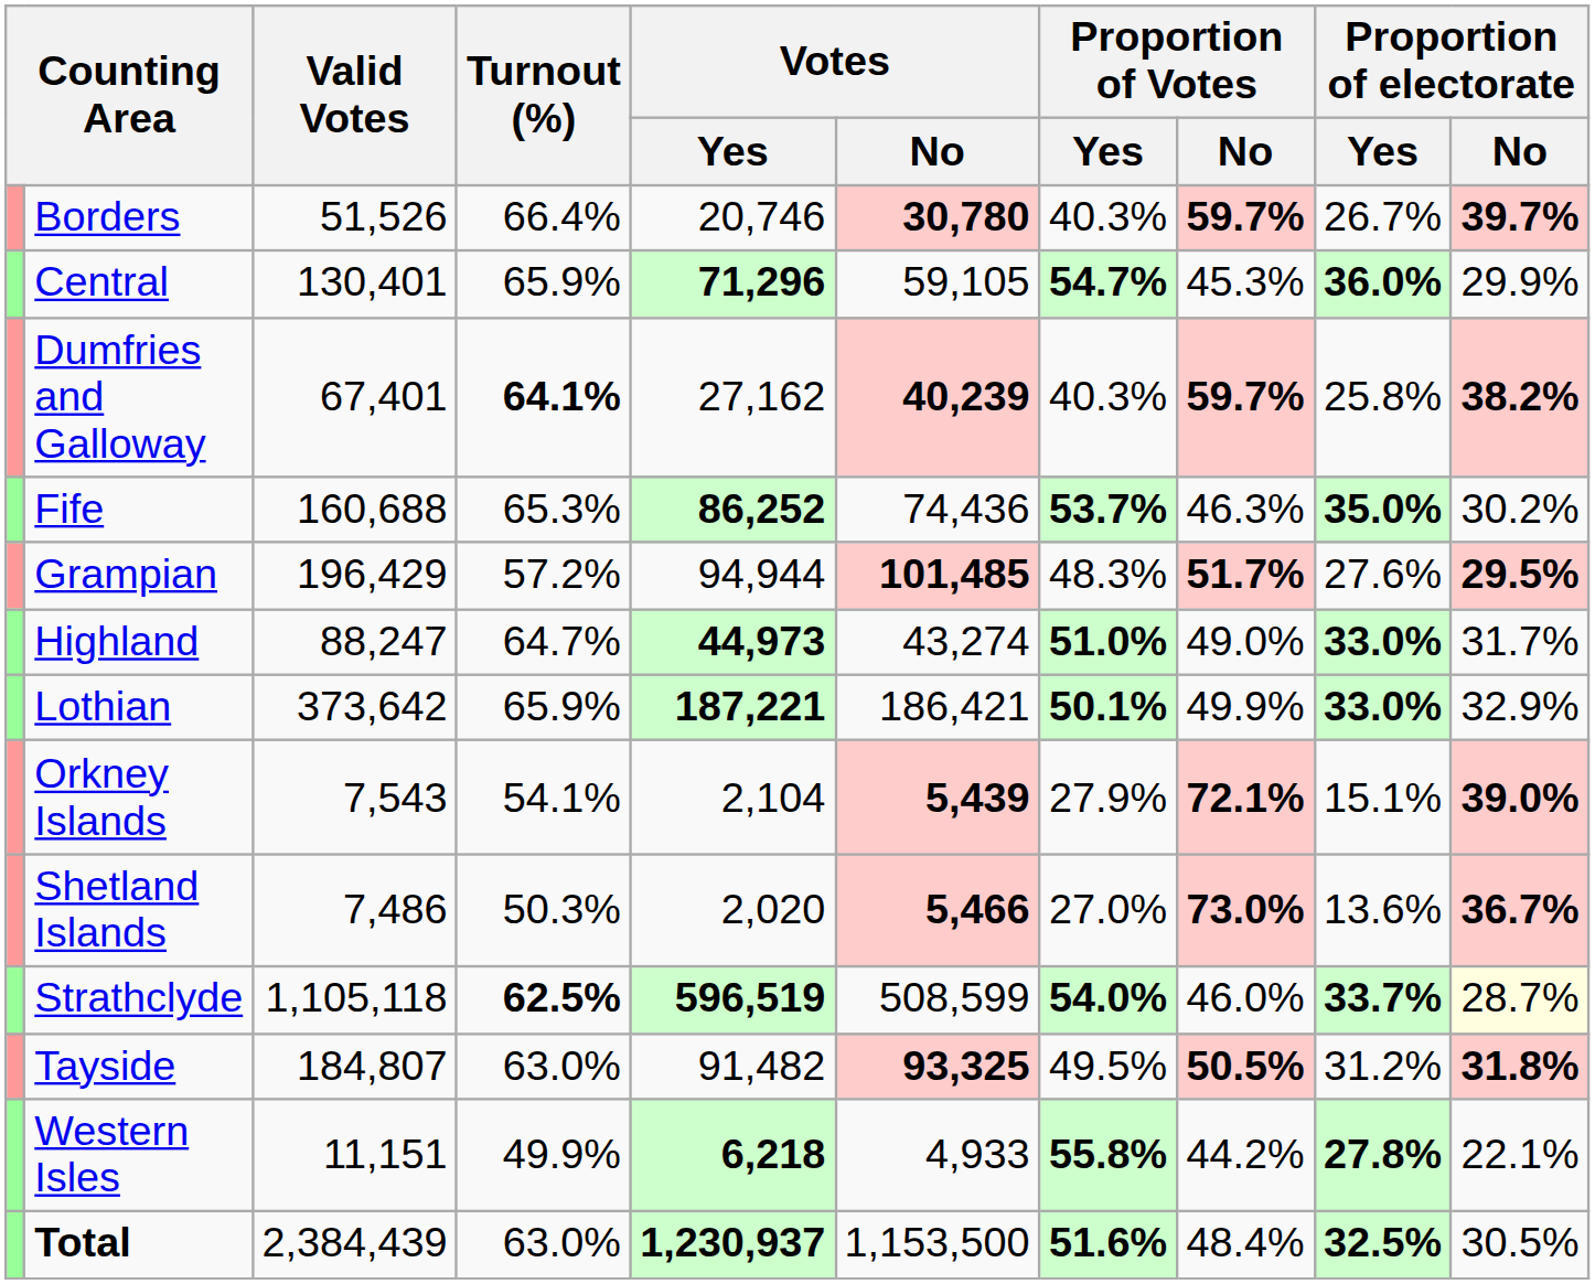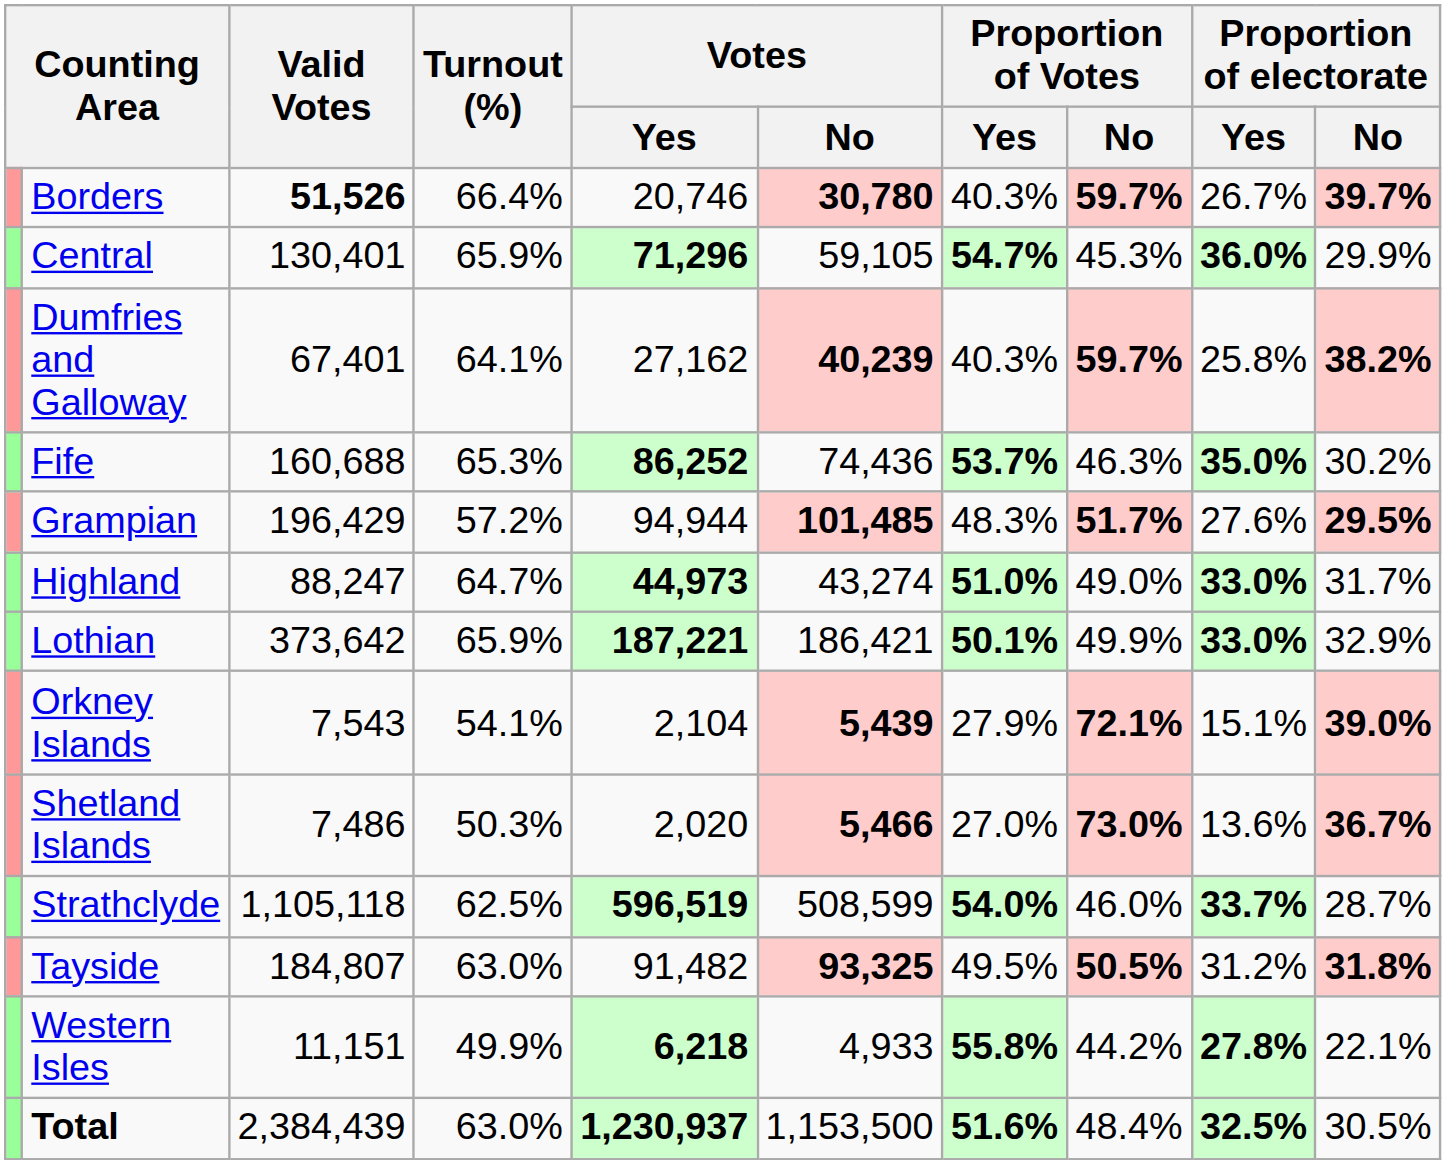Borders | Valid Votes: normal -> bold
Dumfries and Galloway | Turnout (%): bold -> normal
Strathclyde | Turnout (%): bold -> normal
Strathclyde | Proportion of electorate / No: lightyellow background -> no background
